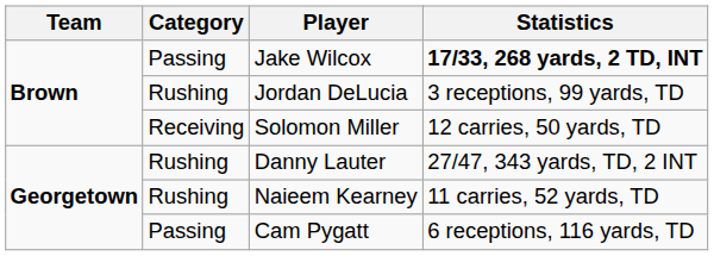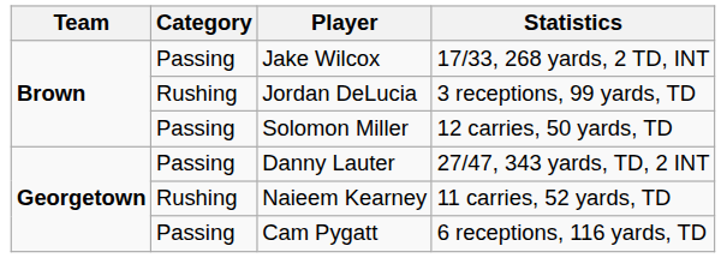Jake Wilcox | Statistics: bold -> normal
Solomon Miller | Category: Receiving -> Passing
Danny Lauter | Category: Rushing -> Passing
